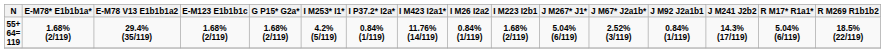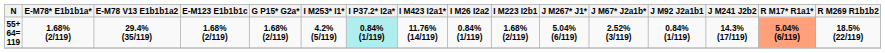55+ 64= 119 | I P37.2* I2a*: no background -> paleturquoise background
55+ 64= 119 | R M17* R1a1*: no background -> lightsalmon background
